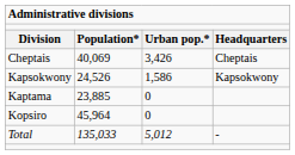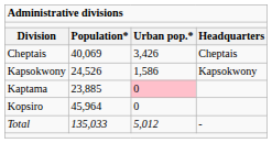Kaptama | column 3: no background -> pink background
